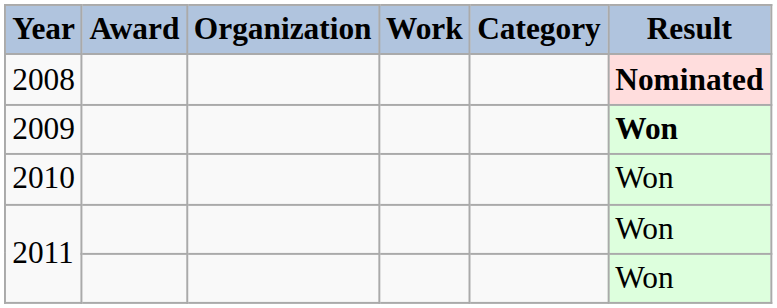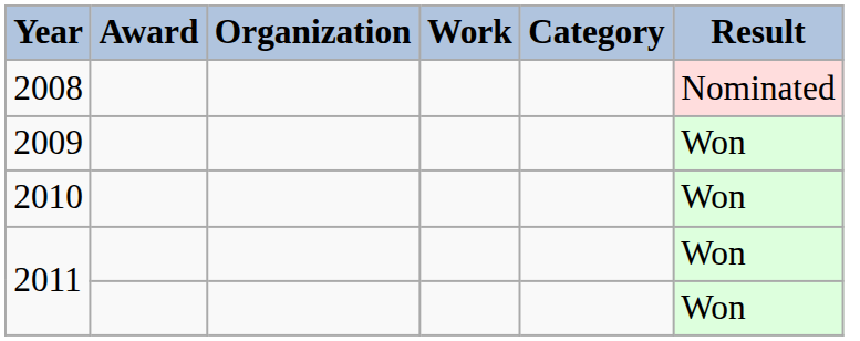2008 | Result: bold -> normal
2009 | Result: bold -> normal
